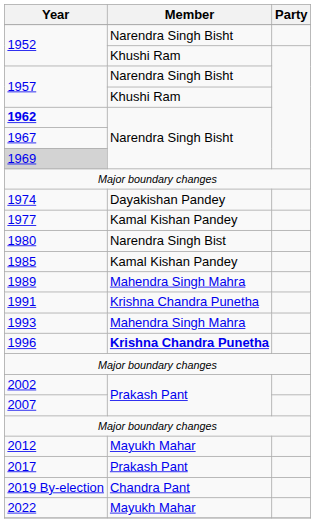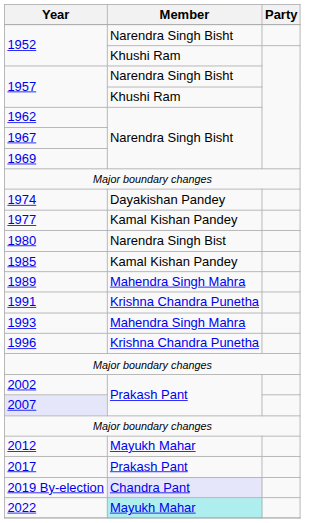1962 | Year: bold -> normal
1969 | Year: lightgrey background -> no background
1996 | Member: bold -> normal
2007 | Year: no background -> lavender background
2019 By-election | Member: no background -> lavender background
2022 | Member: no background -> paleturquoise background
